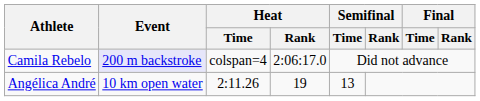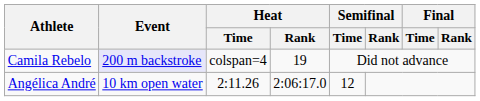Camila Rebelo | Heat / Rank: 2:06:17.0 -> 19
Angélica André | Heat / Rank: 19 -> 2:06:17.0
Angélica André | Semifinal / Time: 13 -> 12
